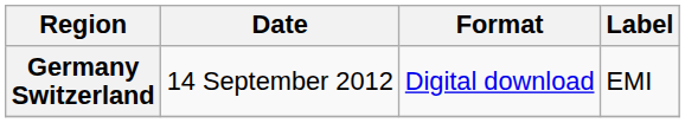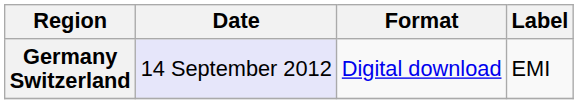Germany Switzerland | Date: no background -> lavender background
